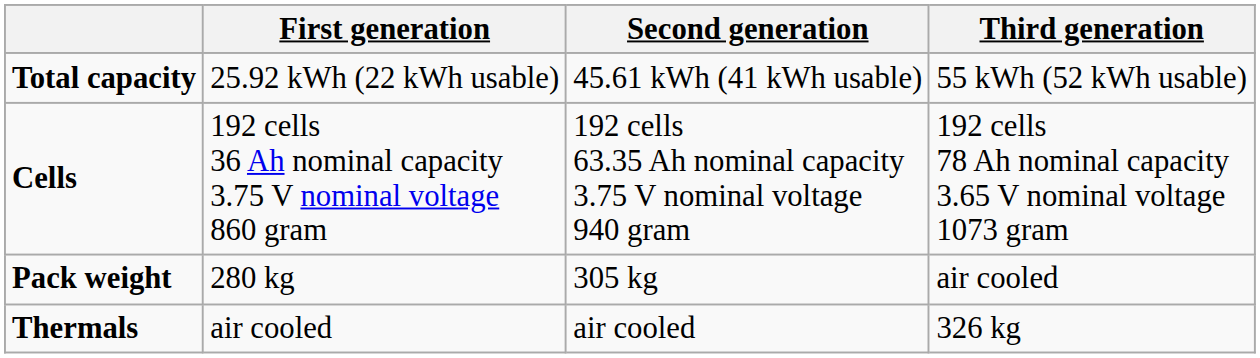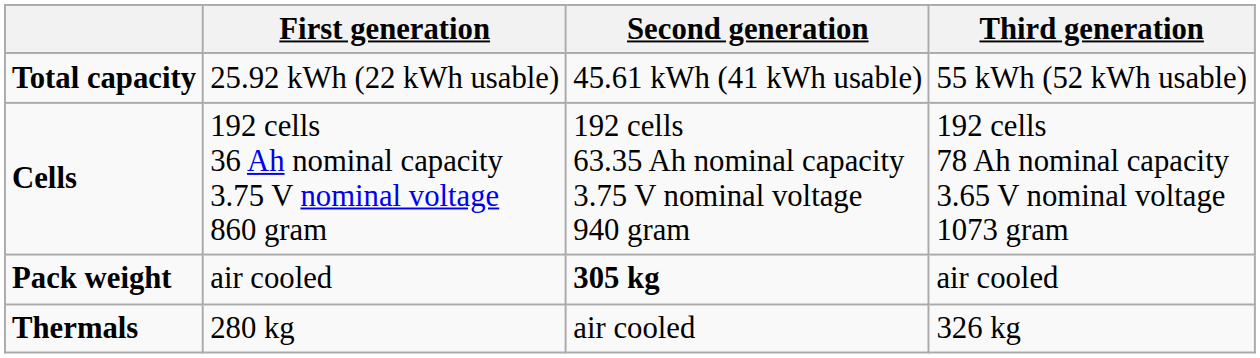Pack weight | First generation: 280 kg -> air cooled
Pack weight | Second generation: normal -> bold
Thermals | First generation: air cooled -> 280 kg
